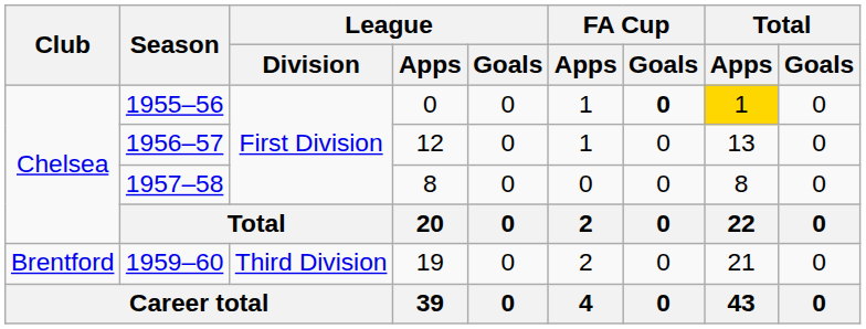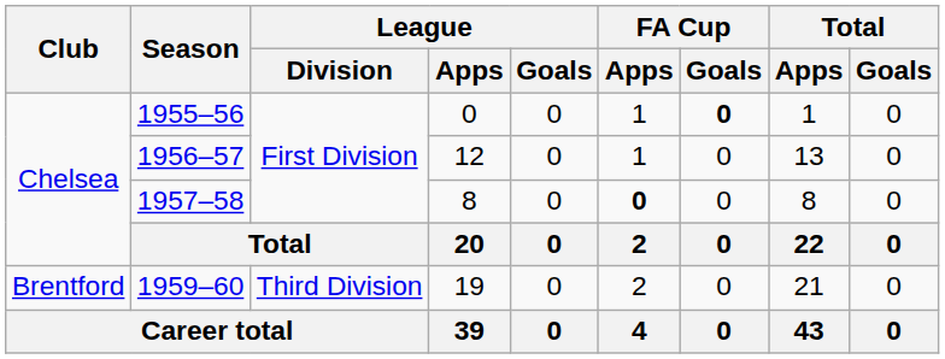1955–56 | Total / Apps: gold background -> no background
1957–58 | FA Cup / Apps: normal -> bold
